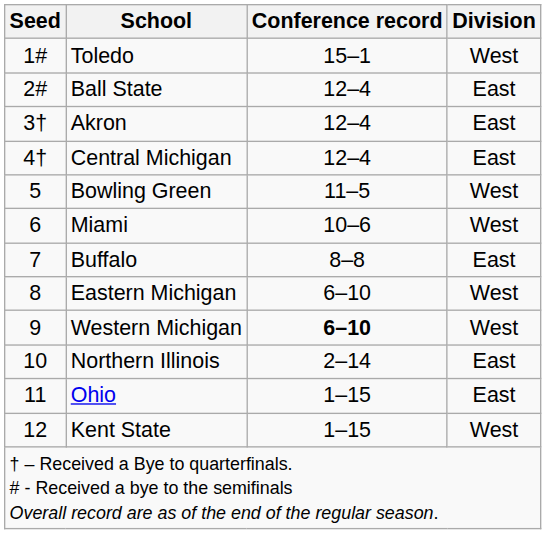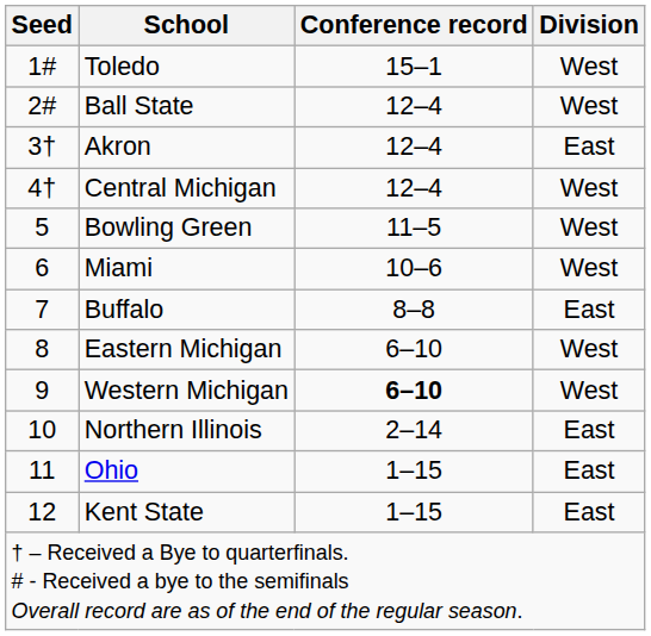Ball State | Division: East -> West
Central Michigan | Division: East -> West
Kent State | Division: West -> East
